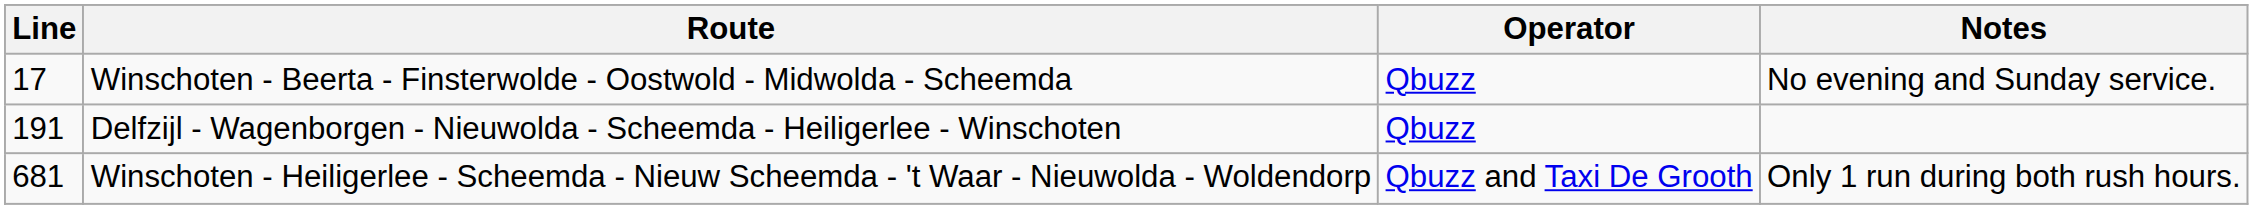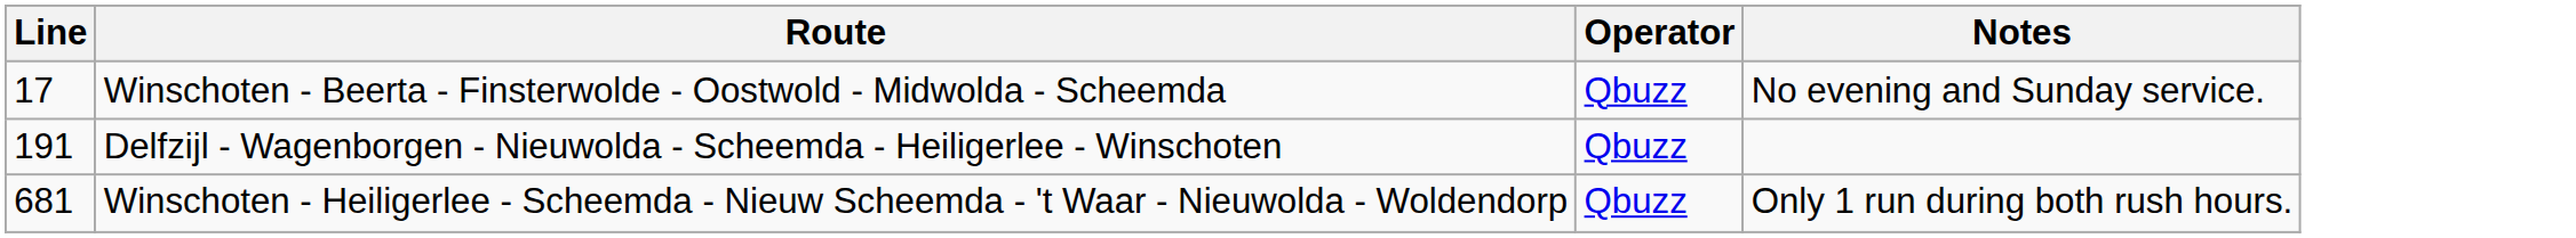row 4 | Operator: Qbuzz and Taxi De Grooth -> Qbuzz
